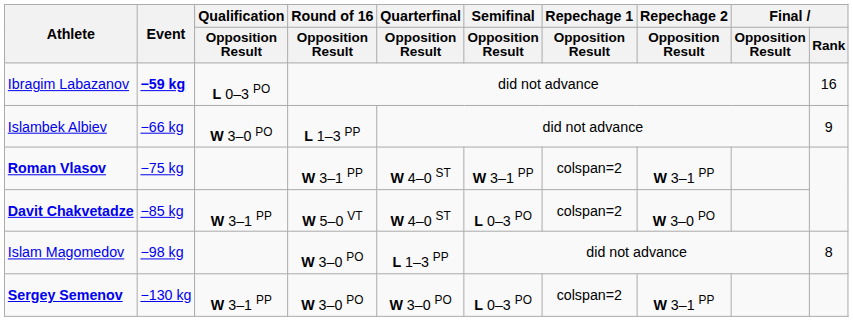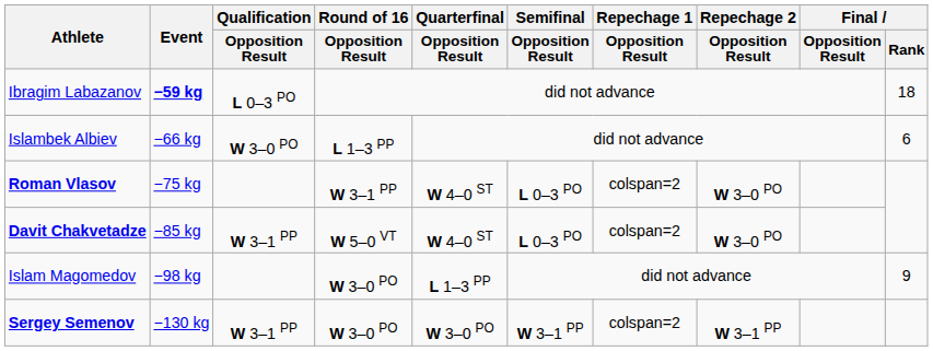Ibragim Labazanov | Final / Rank: 16 -> 18
Islambek Albiev | Final / Rank: 9 -> 6
Roman Vlasov | Semifinal / Opposition Result: W 3–1 PP -> L 0–3 PO
Roman Vlasov | Repechage 2 / Opposition Result: W 3–1 PP -> W 3–0 PO
Islam Magomedov | Final / Rank: 8 -> 9
Sergey Semenov | Semifinal / Opposition Result: L 0–3 PO -> W 3–1 PP
